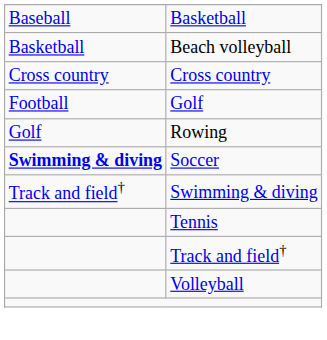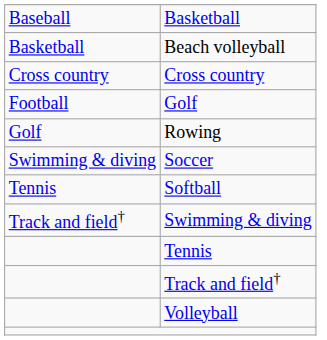Soccer | column 1: bold -> normal
+ row: Tennis | Softball
